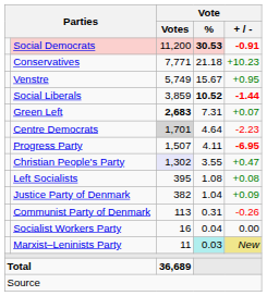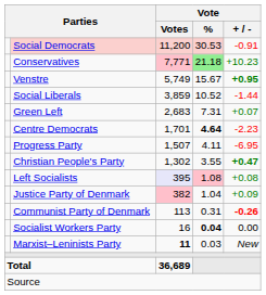Social Democrats | Vote / %: bold -> normal
Social Democrats | Vote / + / -: bold -> normal
Conservatives | Vote / Votes: no background -> pink background
Conservatives | Vote / %: no background -> lightgreen background
Venstre | Vote / + / -: normal -> bold
Social Liberals | Vote / %: bold -> normal
Social Liberals | Vote / + / -: bold -> normal
Green Left | Vote / Votes: bold -> normal
Centre Democrats | Vote / Votes: lightgrey background -> no background
Centre Democrats | Vote / %: normal -> bold
Progress Party | Vote / + / -: bold -> normal
Christian People's Party | Vote / Votes: lavender background -> no background
Christian People's Party | Vote / + / -: normal -> bold
Left Socialists | Vote / Votes: no background -> lavender background
Left Socialists | Vote / %: no background -> pink background
Justice Party of Denmark | Vote / Votes: no background -> pink background
Communist Party of Denmark | Vote / + / -: normal -> bold
Socialist Workers Party | Vote / %: normal -> bold
Marxist–Leninists Party | Vote / Votes: normal -> bold
Marxist–Leninists Party | Vote / %: paleturquoise background -> no background
Marxist–Leninists Party | Vote / + / -: khaki background -> no background
